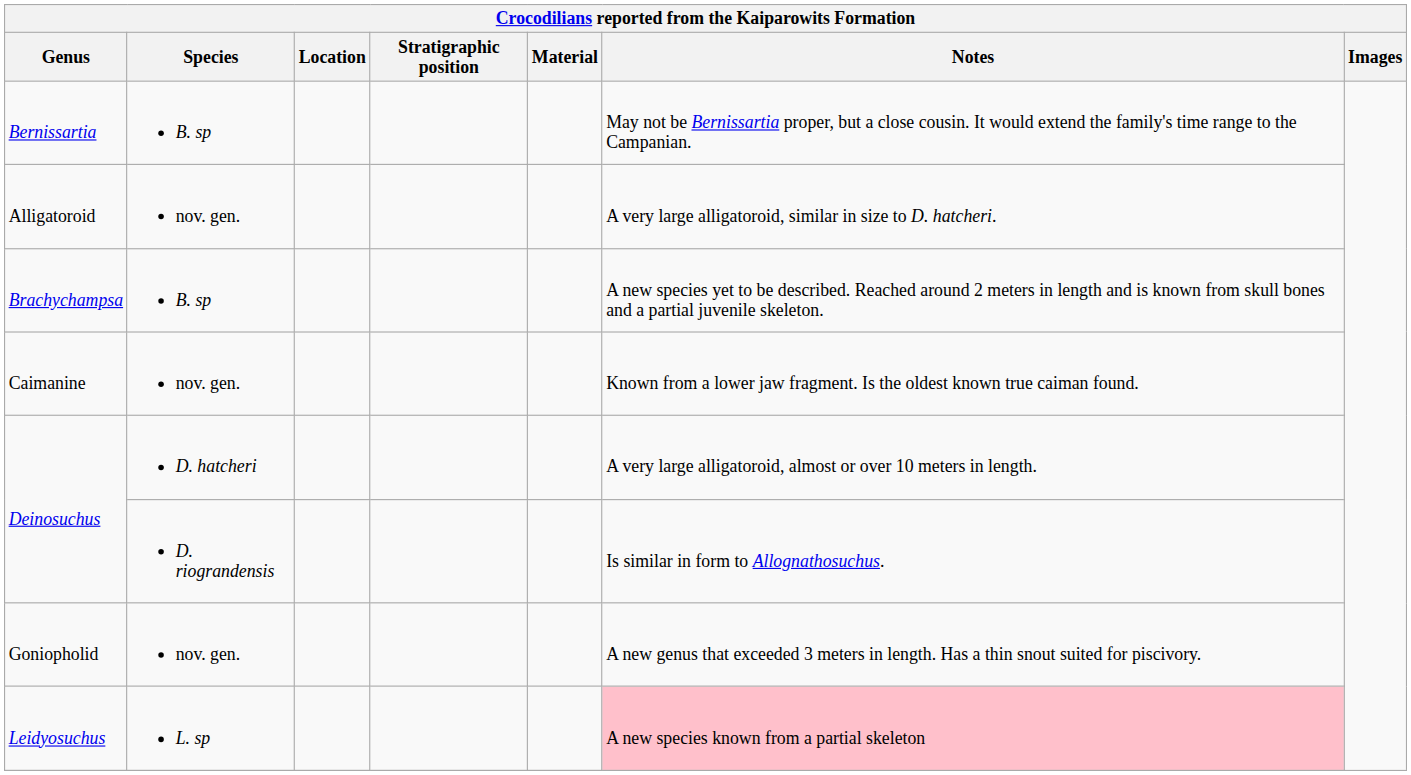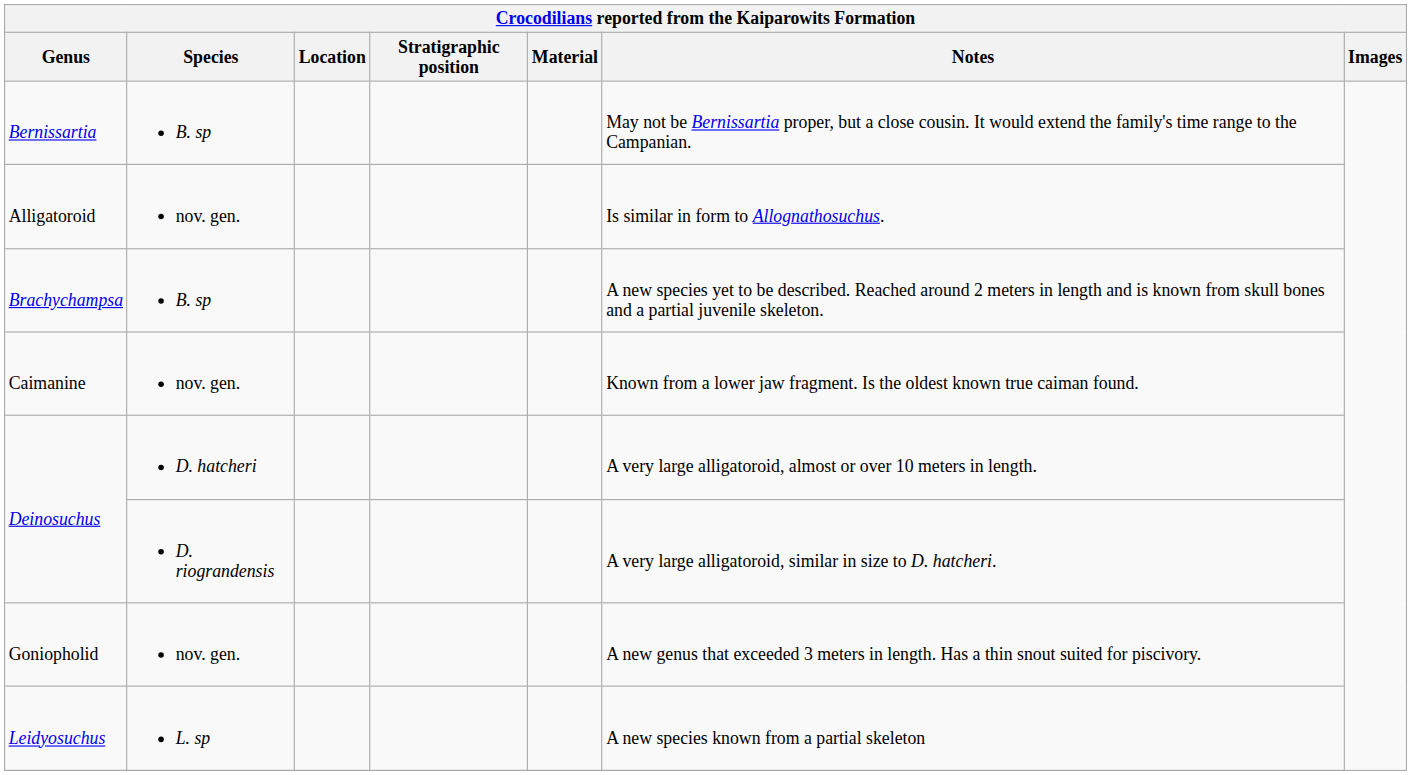Alligatoroid | Notes: A very large alligatoroid, similar in size to D. hatcheri. -> Is similar in form to Allognathosuchus.
Deinosuchus / D. riograndensis | Notes: Is similar in form to Allognathosuchus. -> A very large alligatoroid, similar in size to D. hatcheri.
Leidyosuchus | Notes: pink background -> no background
